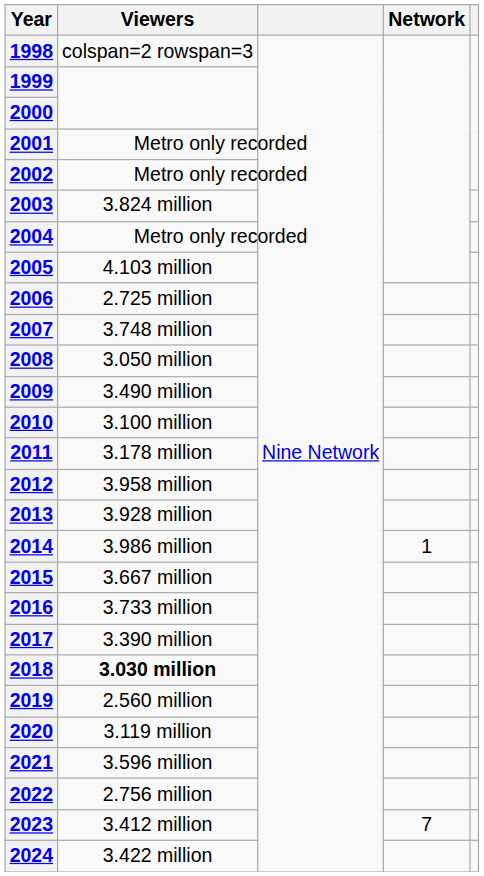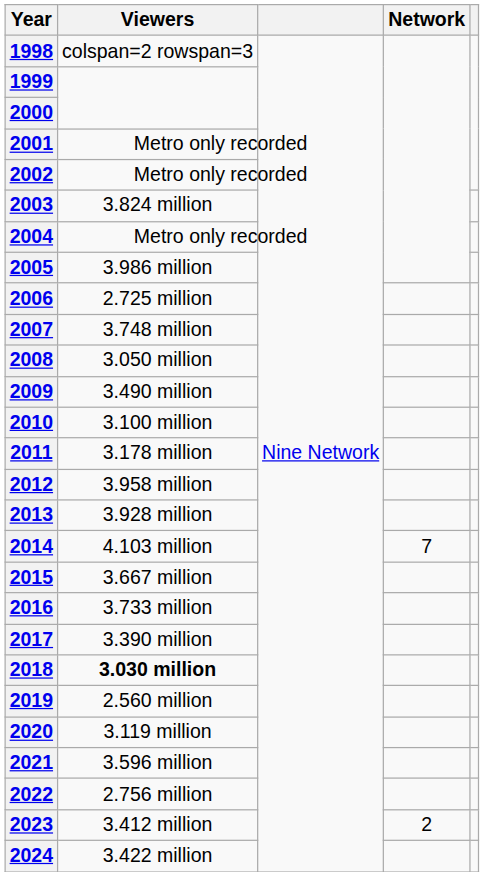2005 | Viewers: 4.103 million -> 3.986 million
2014 | Viewers: 3.986 million -> 4.103 million
2014 | Network: 1 -> 7
2023 | Network: 7 -> 2
